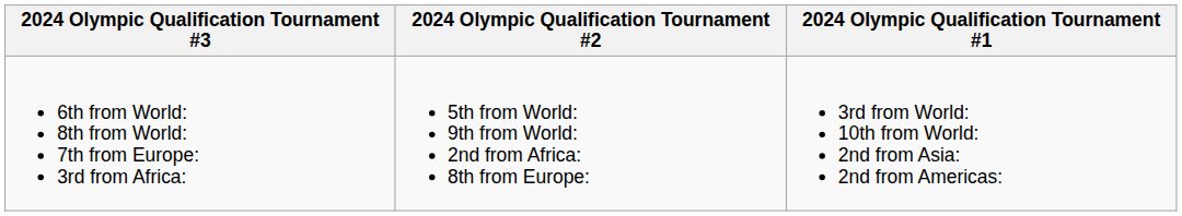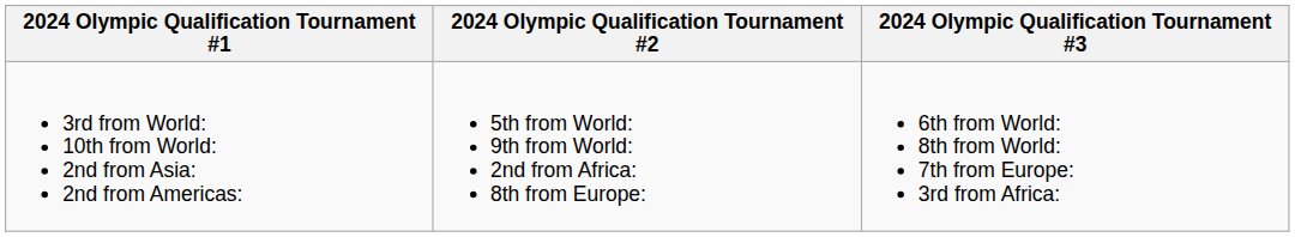columns swapped: 2024 Olympic Qualification Tournament #1 <-> 2024 Olympic Qualification Tournament #3
